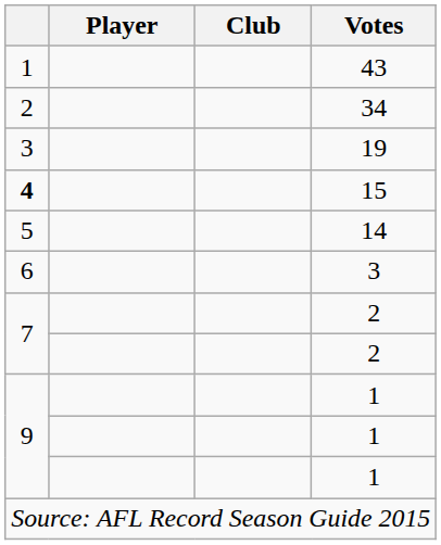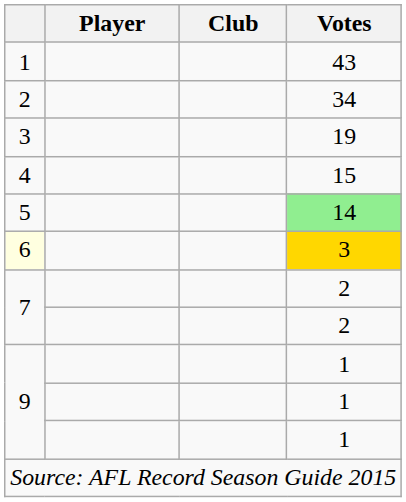4 | column 1: bold -> normal
5 | Votes: no background -> lightgreen background
6 | column 1: no background -> lightyellow background
6 | Votes: no background -> gold background
